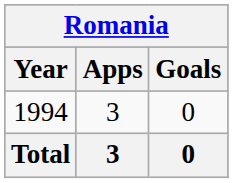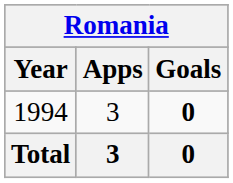1994 | Goals: normal -> bold
